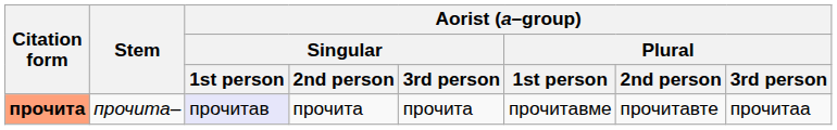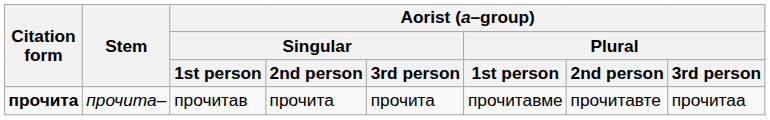row 4 | Citation form: lightsalmon background -> no background
row 4 | Aorist (а–group) / Singular / 1st person: lavender background -> no background
